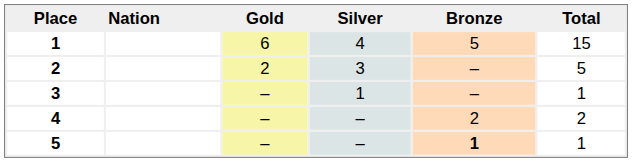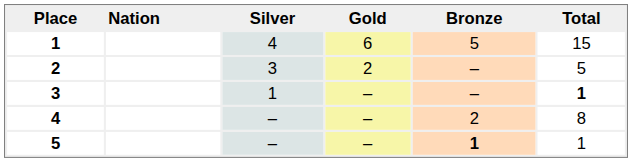columns swapped: Gold <-> Silver
row 4 | Total: normal -> bold
row 5 | Total: 2 -> 8
